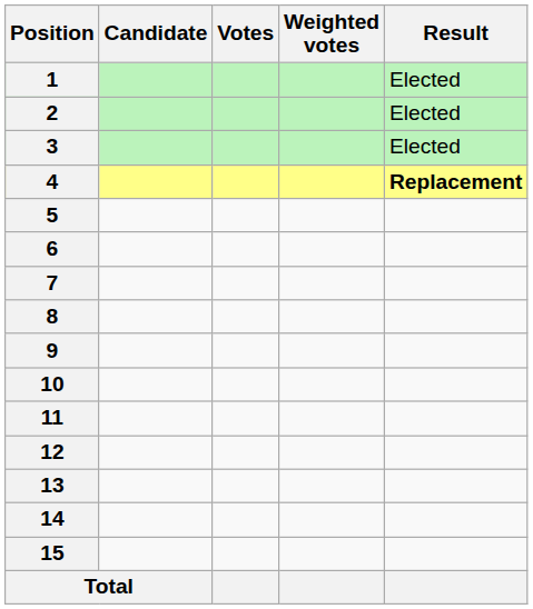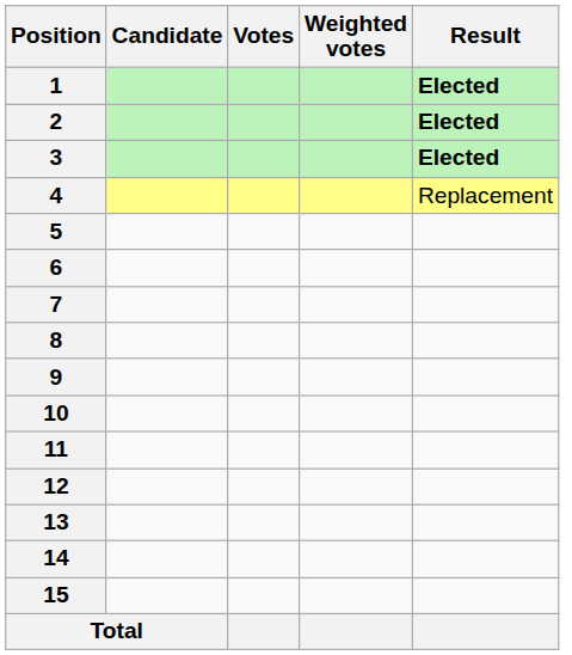1 | Result: normal -> bold
2 | Result: normal -> bold
3 | Result: normal -> bold
4 | Result: bold -> normal
